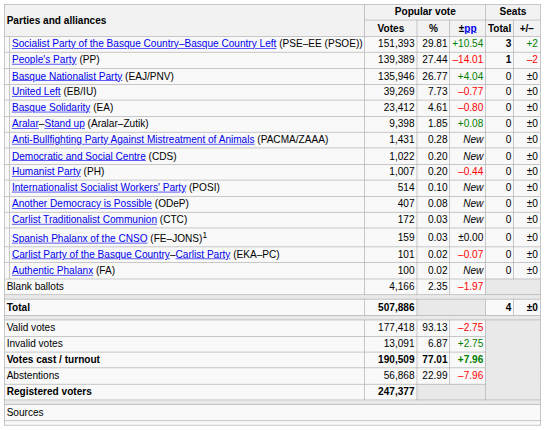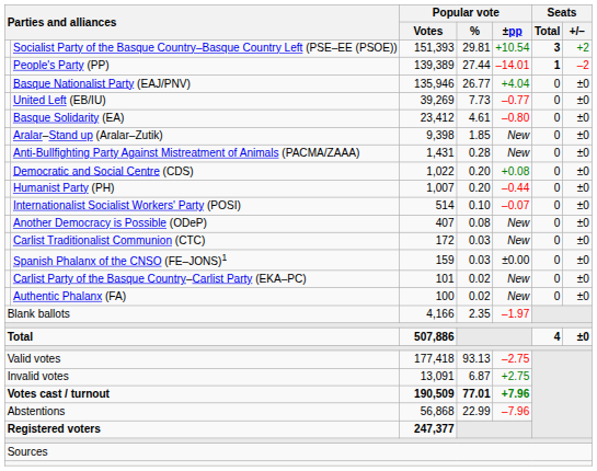Aralar–Stand up (Aralar–Zutik) | Popular vote / ±pp: +0.08 -> New
Democratic and Social Centre (CDS) | Popular vote / ±pp: New -> +0.08
Internationalist Socialist Workers' Party (POSI) | Popular vote / ±pp: New -> –0.07
Carlist Party of the Basque Country–Carlist Party (EKA–PC) | Popular vote / ±pp: –0.07 -> New
